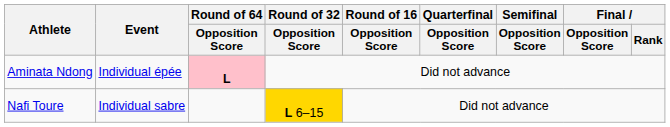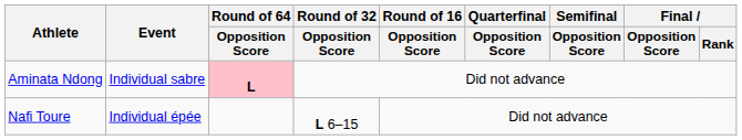Aminata Ndong | Event: Individual épée -> Individual sabre
Nafi Toure | Event: Individual sabre -> Individual épée
Nafi Toure | Round of 32 / Opposition Score: gold background -> no background
